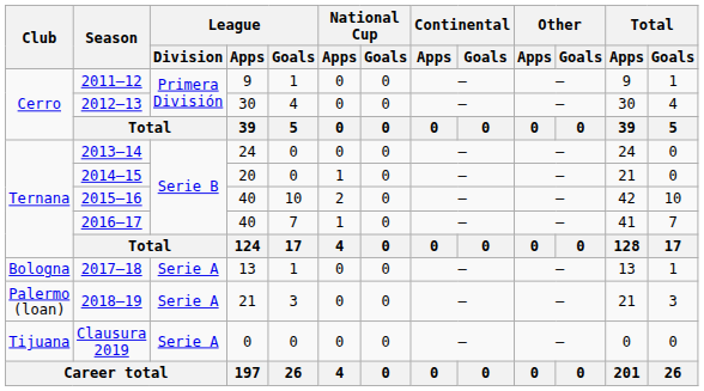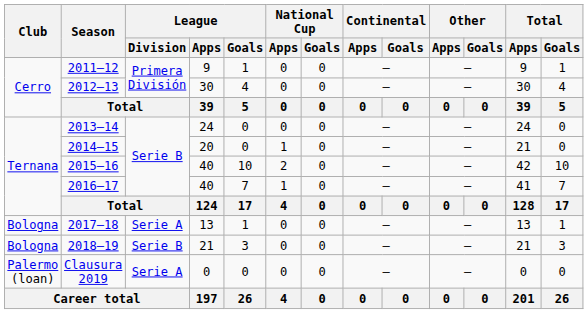2018–19 | Club: Palermo (loan) -> Bologna
2018–19 | League / Division: Serie A -> Serie B
Clausura 2019 | Club: Tijuana -> Palermo (loan)
